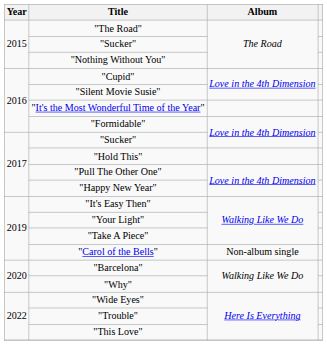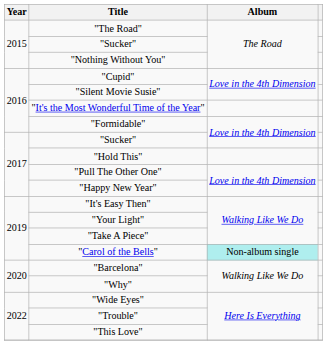"Carol of the Bells" | Album: no background -> paleturquoise background
